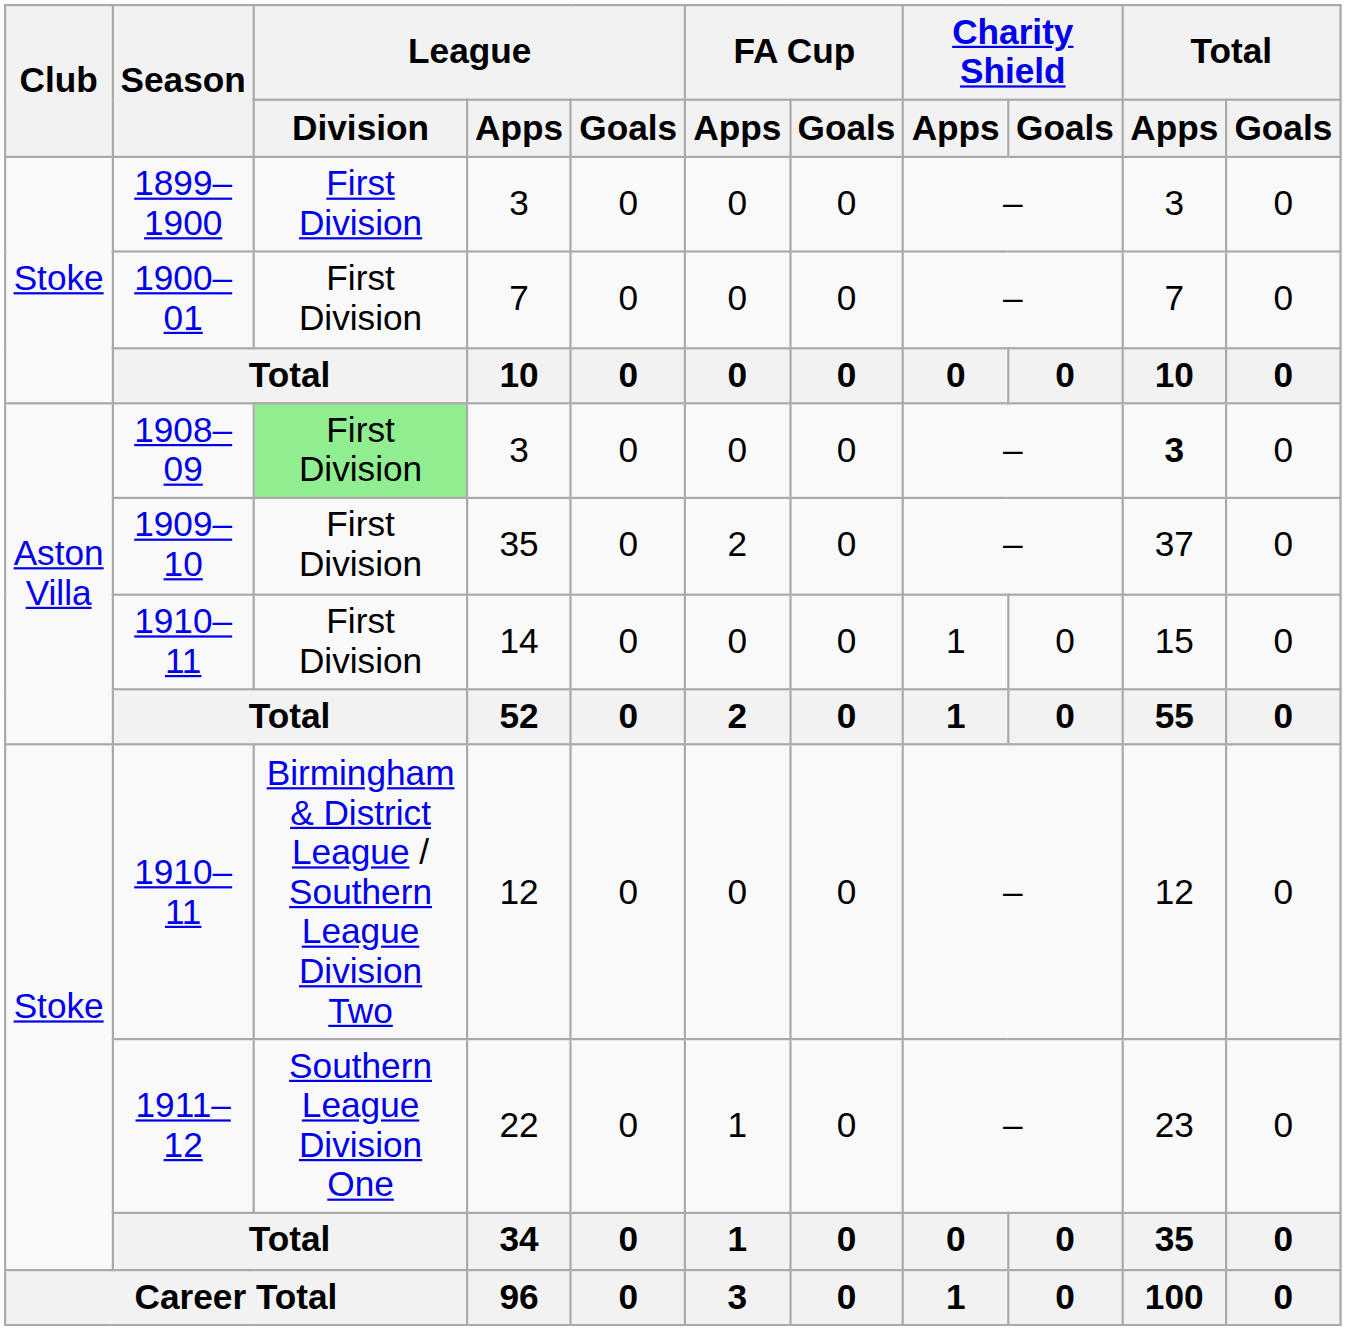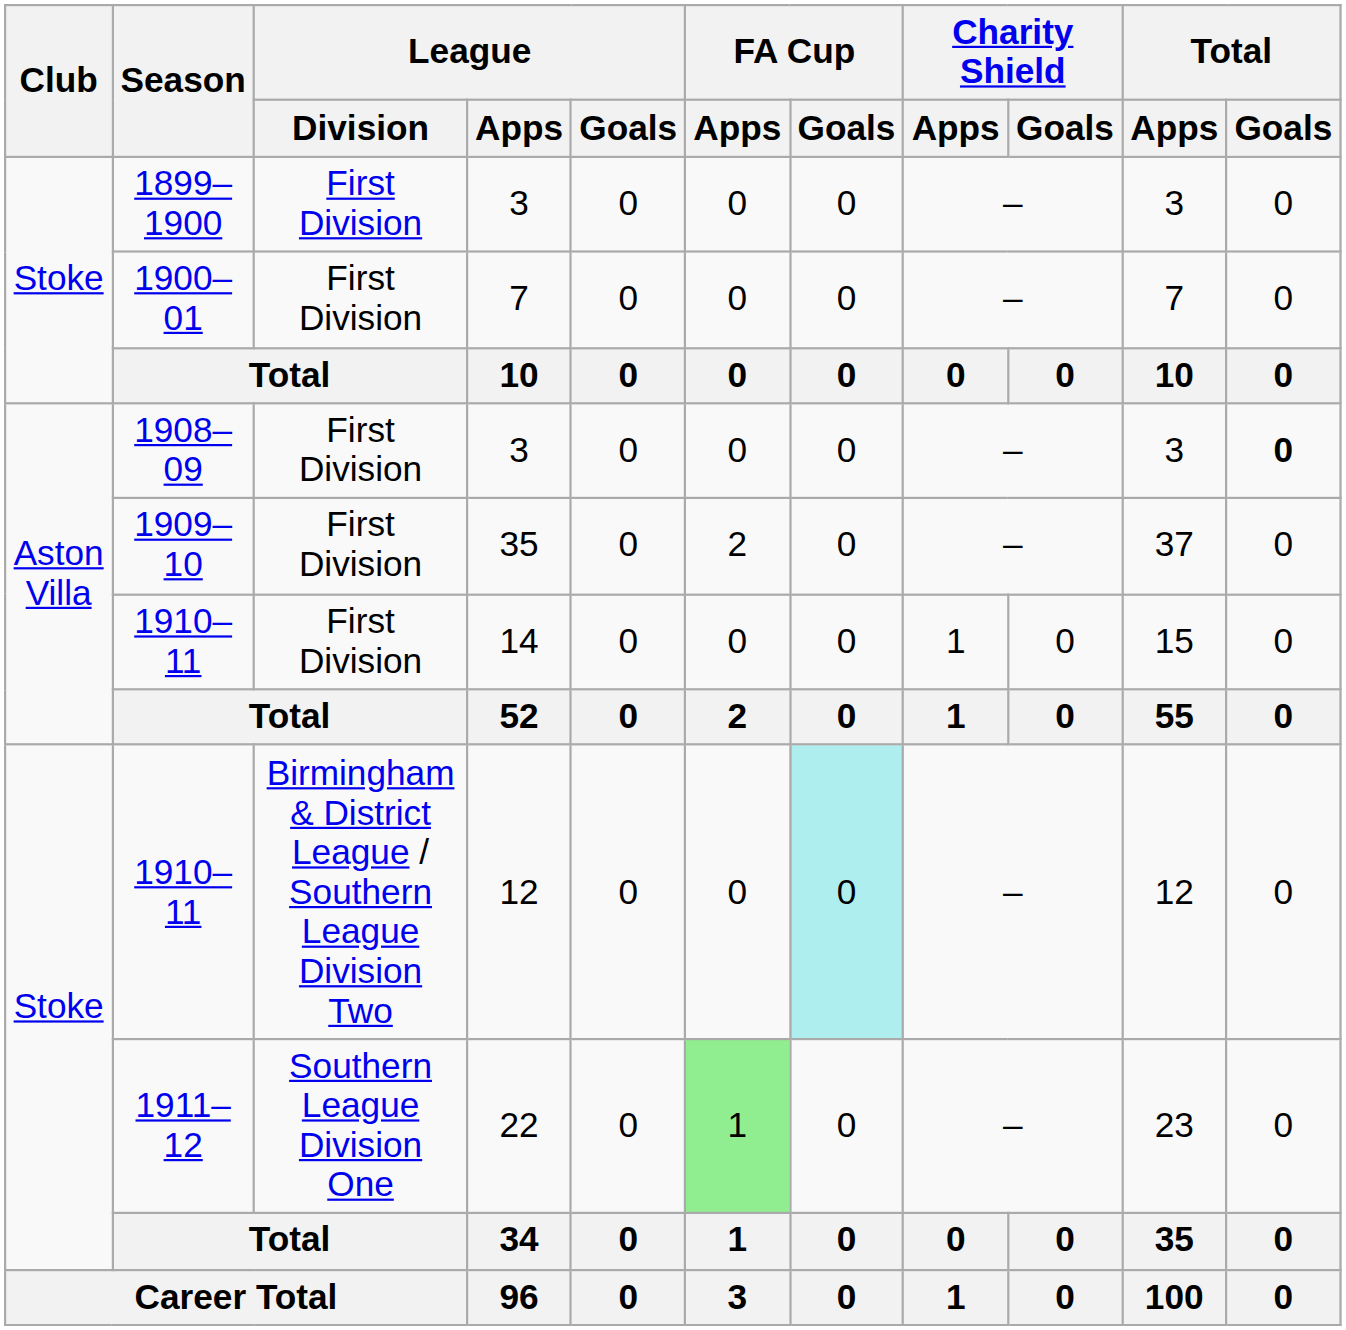1908–09 | League / Division: lightgreen background -> no background
1908–09 | Total / Apps: bold -> normal
1908–09 | Total / Goals: normal -> bold
1910–11 / 12 | FA Cup / Goals: no background -> paleturquoise background
1911–12 | FA Cup / Apps: no background -> lightgreen background
